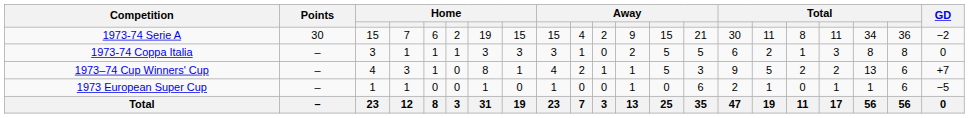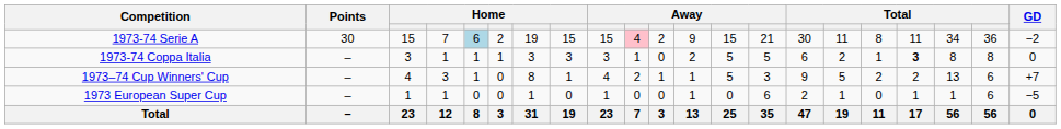1973-74 Serie A | column 5: no background -> lightblue background
1973-74 Serie A | column 10: no background -> pink background
1973-74 Coppa Italia | column 18: normal -> bold
